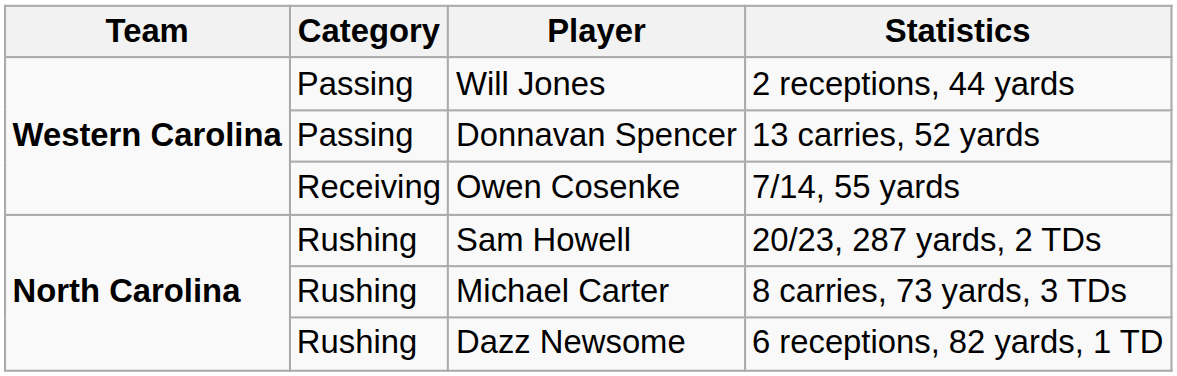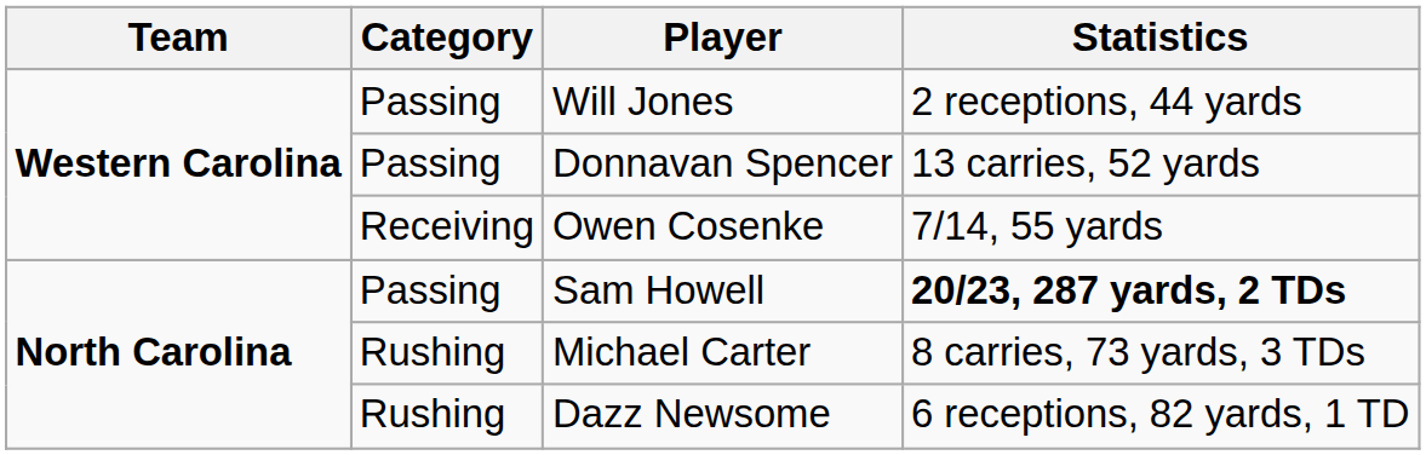Sam Howell | Category: Rushing -> Passing
Sam Howell | Statistics: normal -> bold
